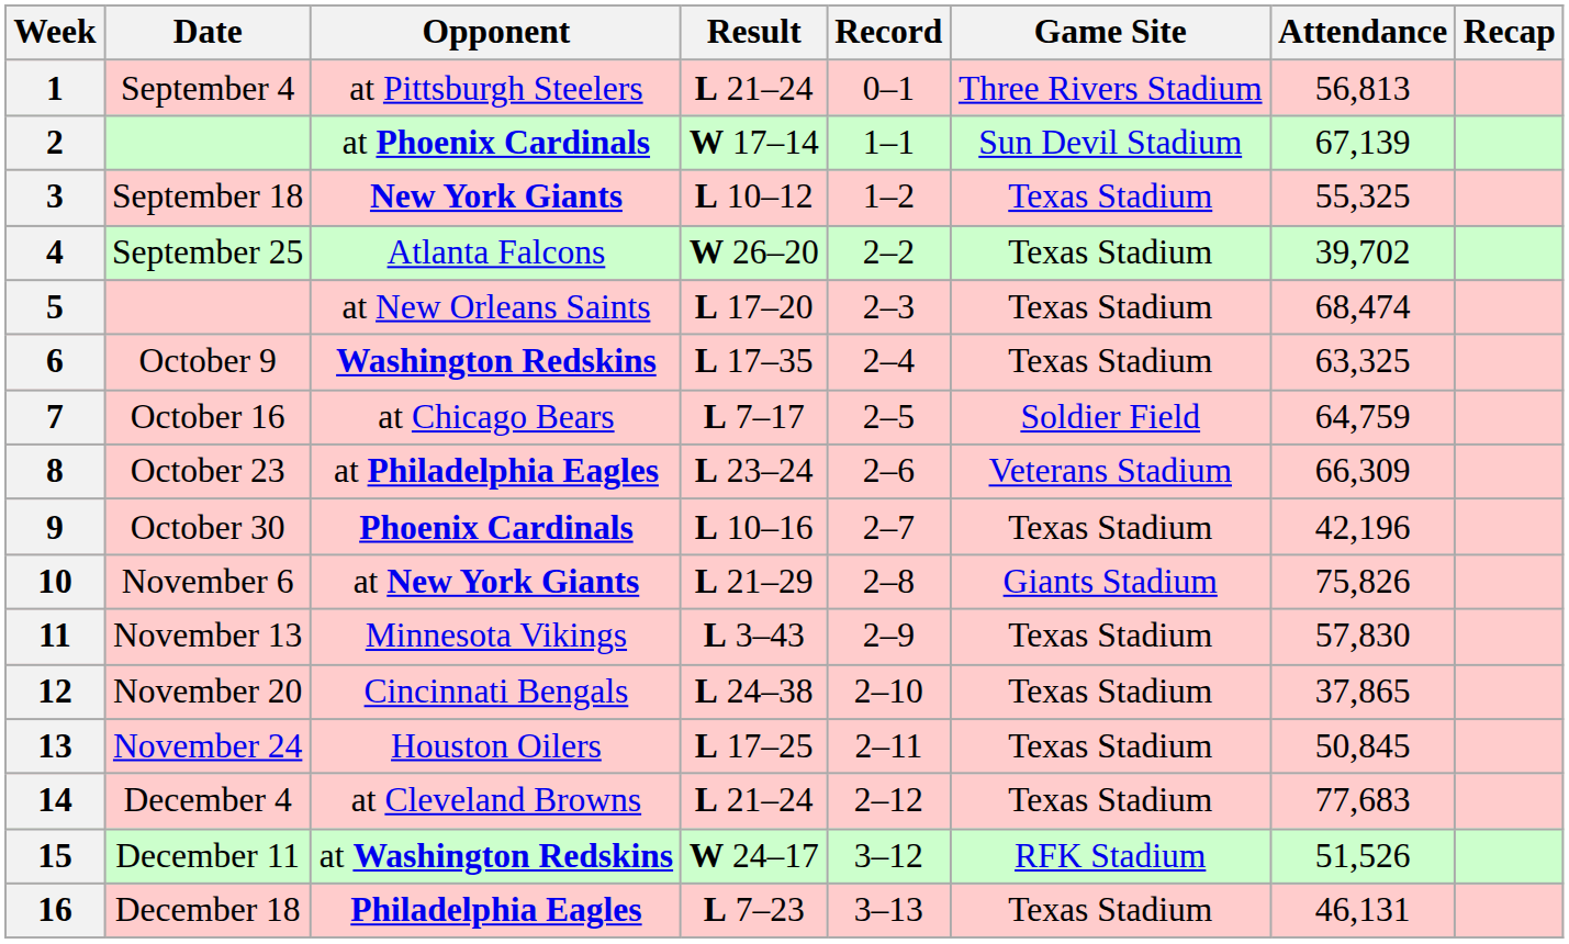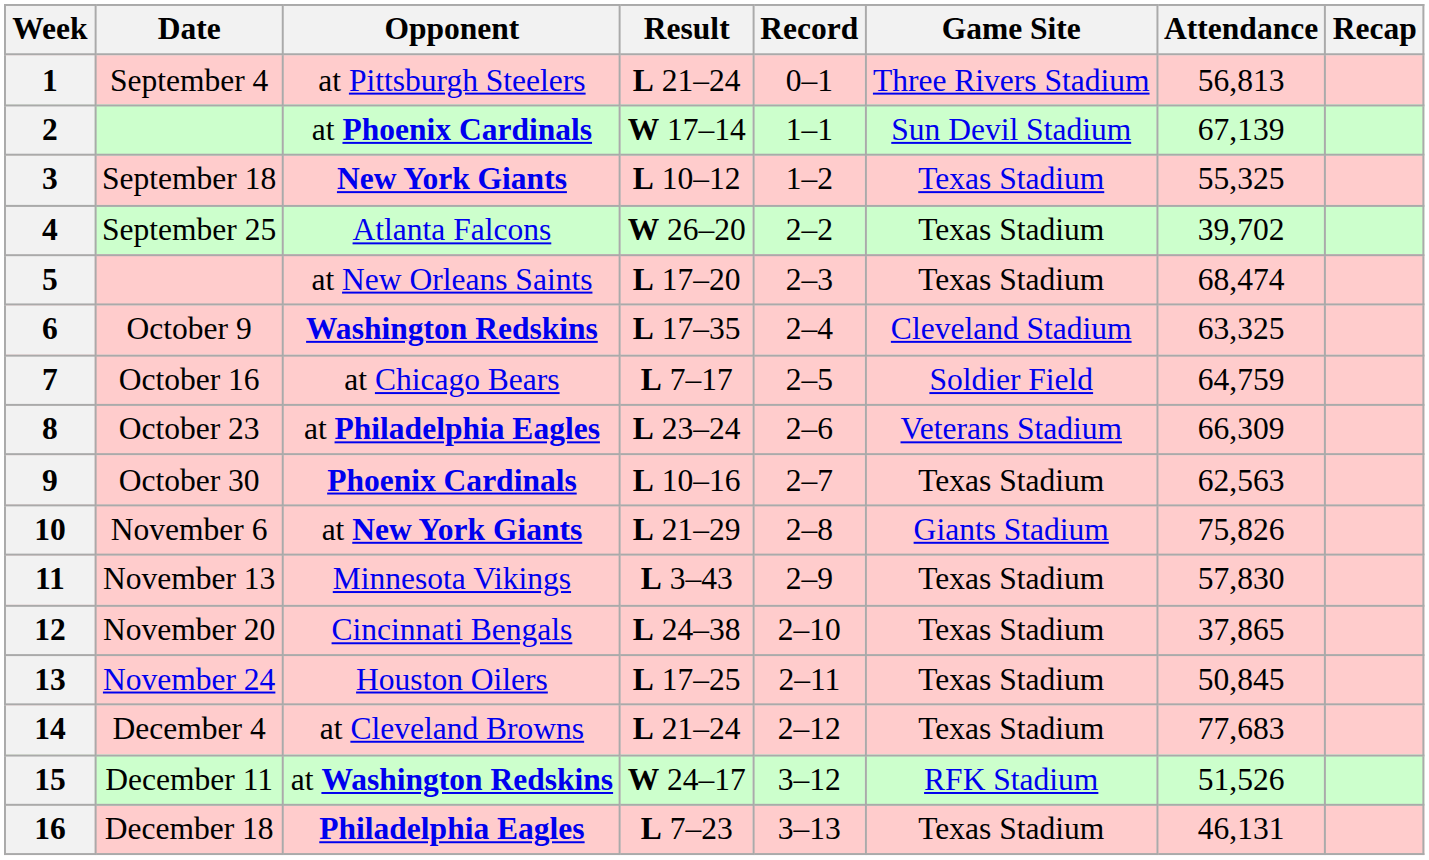6 | Game Site: Texas Stadium -> Cleveland Stadium
9 | Attendance: 42,196 -> 62,563
